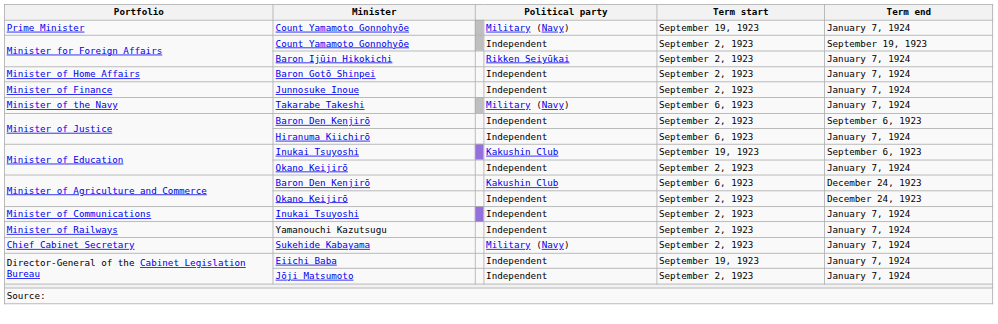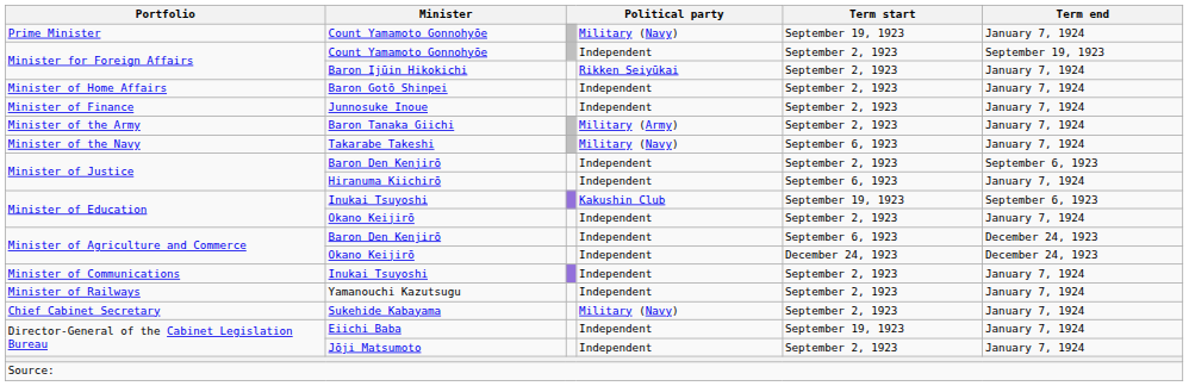+ row: Minister of the Army | Baron Tanaka Giichi | Military (Army) | September 2, 1923 | January 7, 1924
Minister of Agriculture and Commerce / Baron Den Kenjirō | column 4: Kakushin Club -> Independent
Minister of Agriculture and Commerce / Okano Keijirō | Term start: September 2, 1923 -> December 24, 1923
